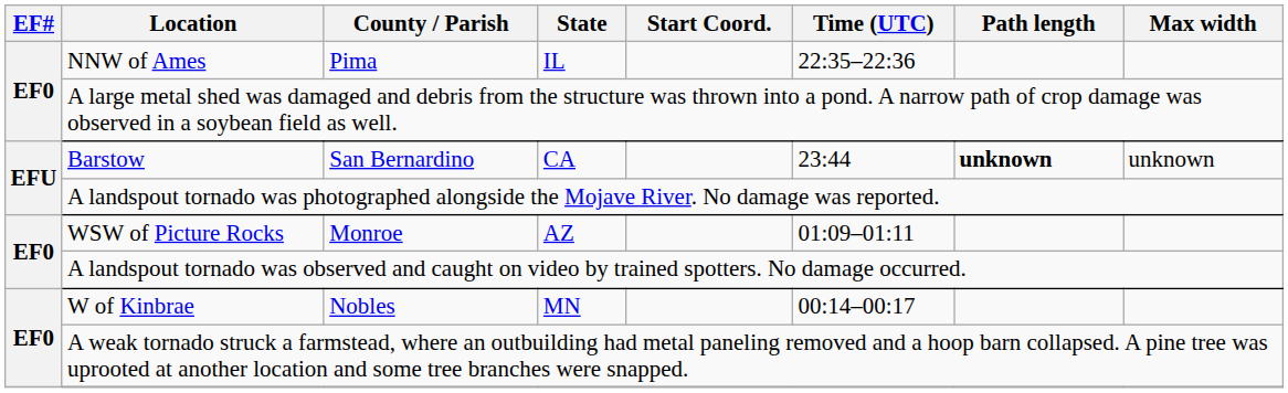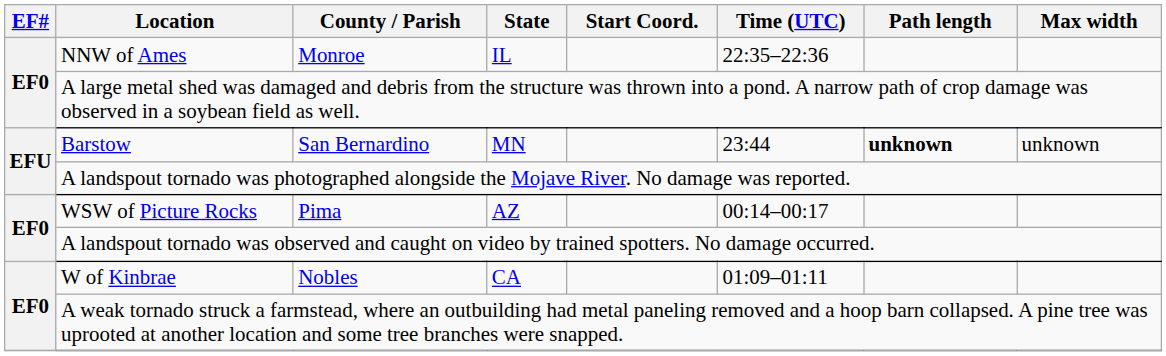NNW of Ames | County / Parish: Pima -> Monroe
Barstow | State: CA -> MN
WSW of Picture Rocks | County / Parish: Monroe -> Pima
WSW of Picture Rocks | Time (UTC): 01:09–01:11 -> 00:14–00:17
W of Kinbrae | State: MN -> CA
W of Kinbrae | Time (UTC): 00:14–00:17 -> 01:09–01:11
